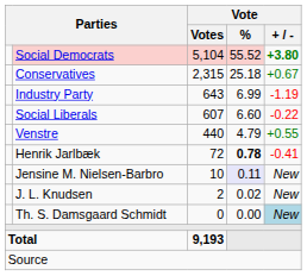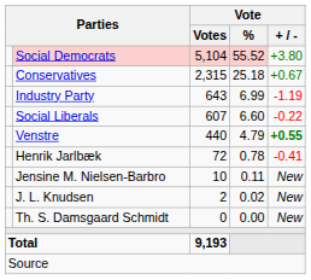Social Democrats | Vote / + / -: bold -> normal
Venstre | Vote / + / -: normal -> bold
Henrik Jarlbæk | Vote / %: bold -> normal
Jensine M. Nielsen-Barbro | Vote / %: lavender background -> no background
Th. S. Damsgaard Schmidt | Vote / + / -: lightblue background -> no background
